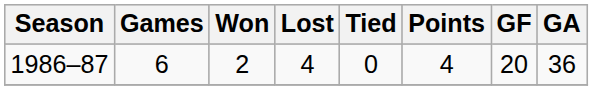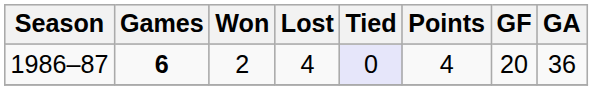1986–87 | Games: normal -> bold
1986–87 | Tied: no background -> lavender background
